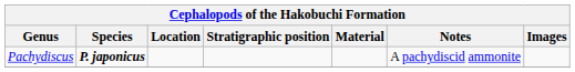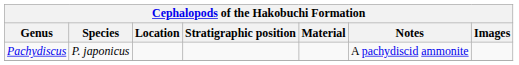Pachydiscus | Species: bold -> normal
